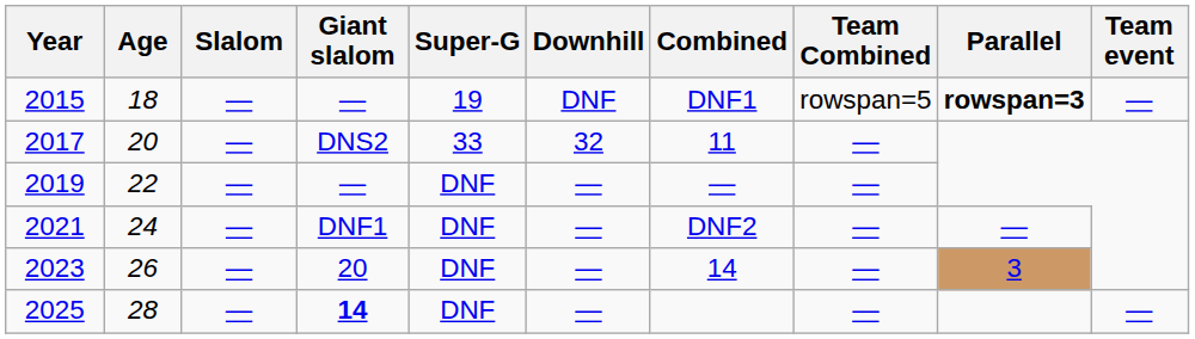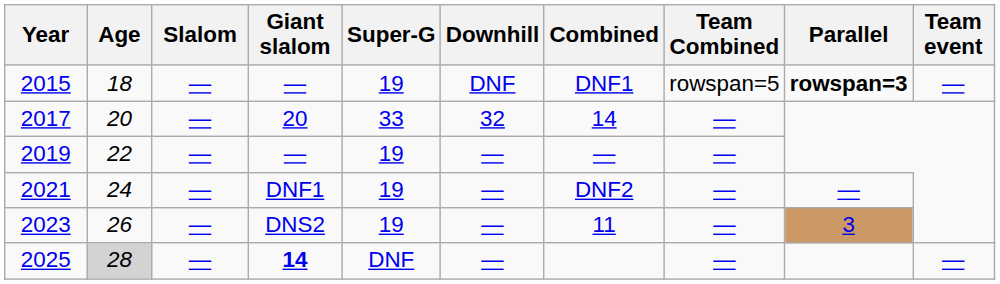2017 | Giant slalom: DNS2 -> 20
2017 | Combined: 11 -> 14
2019 | Super-G: DNF -> 19
2021 | Super-G: DNF -> 19
2023 | Giant slalom: 20 -> DNS2
2023 | Super-G: DNF -> 19
2023 | Combined: 14 -> 11
2025 | Age: no background -> lightgrey background
